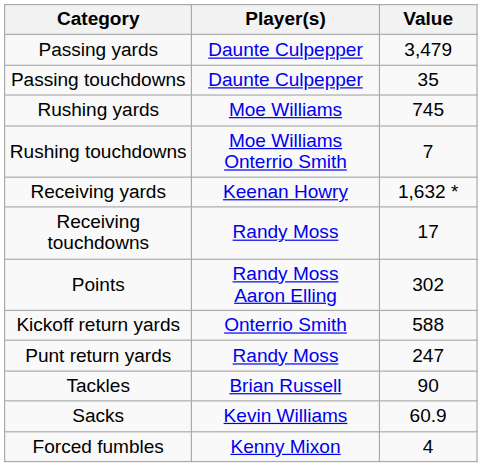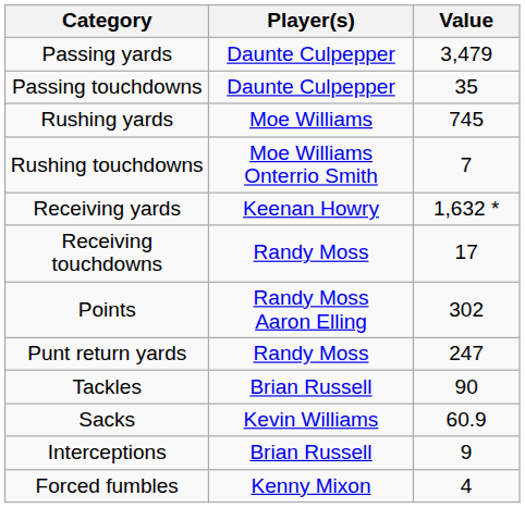- row: Kickoff return yards | Onterrio Smith | 588
+ row: Interceptions | Brian Russell | 9
